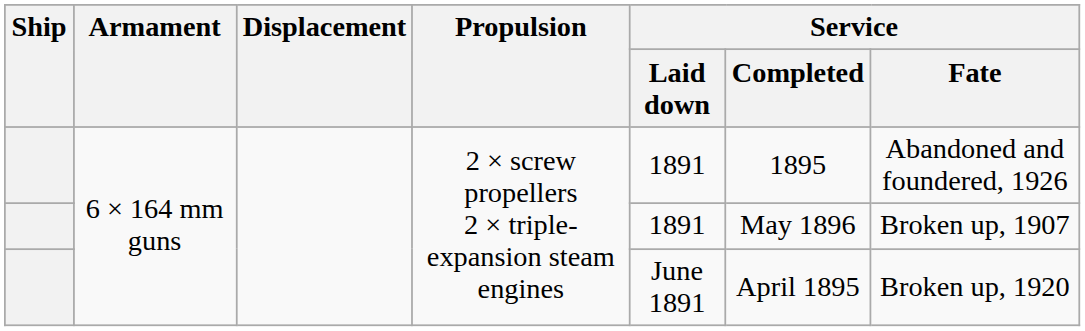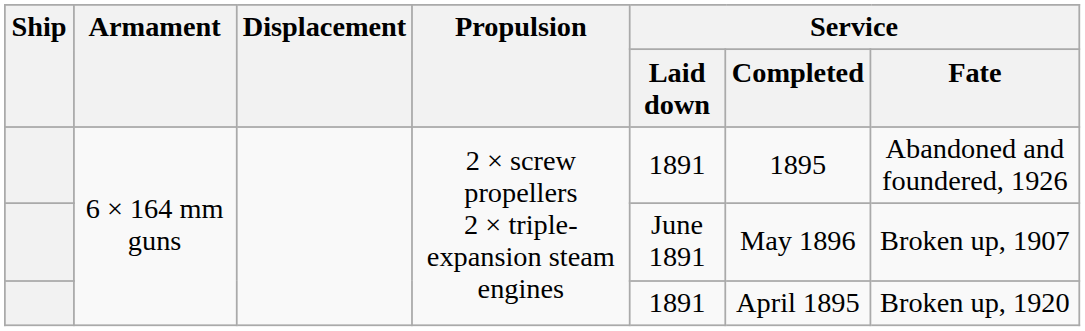row 4 | Service / Laid down: 1891 -> June 1891
row 5 | Service / Laid down: June 1891 -> 1891
